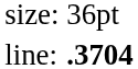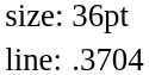line: | column 2: bold -> normal
